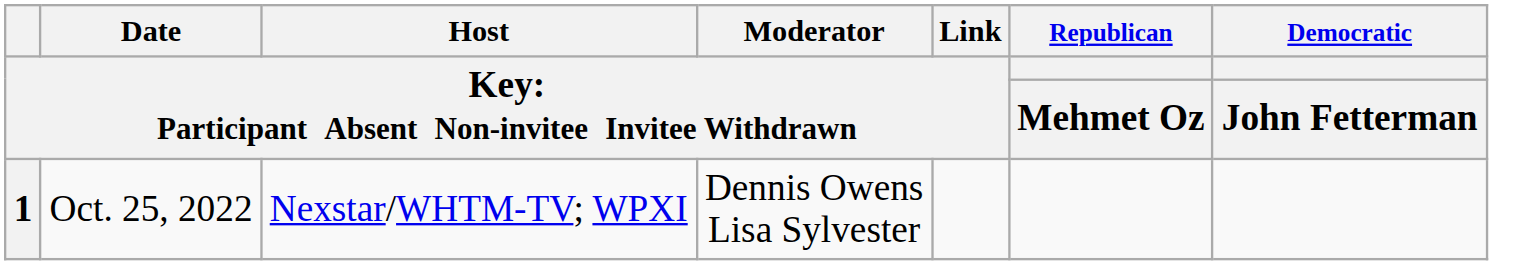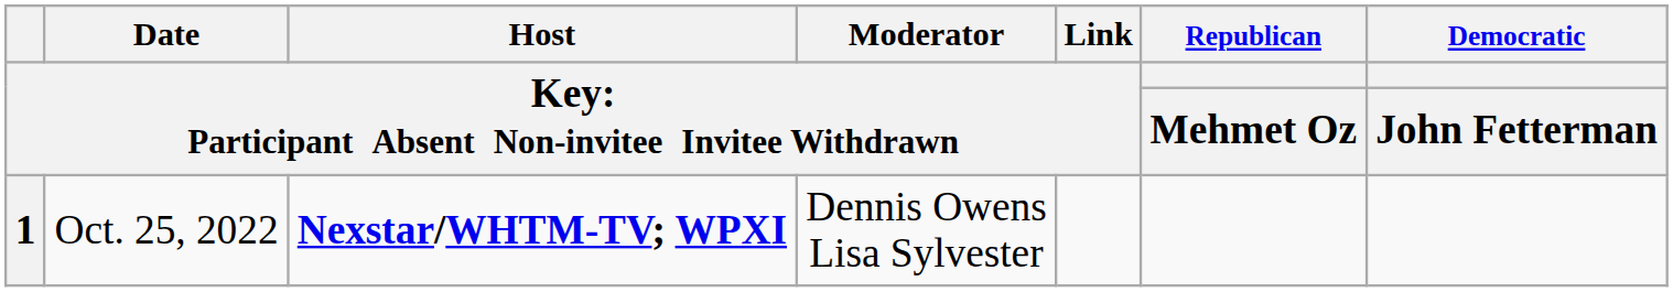1 | column 3: normal -> bold
